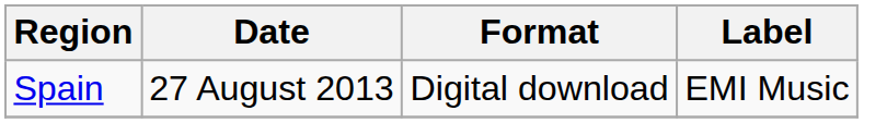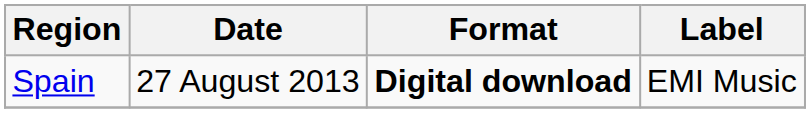Spain | Format: normal -> bold
